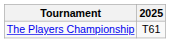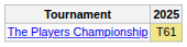The Players Championship | 2025: no background -> khaki background
